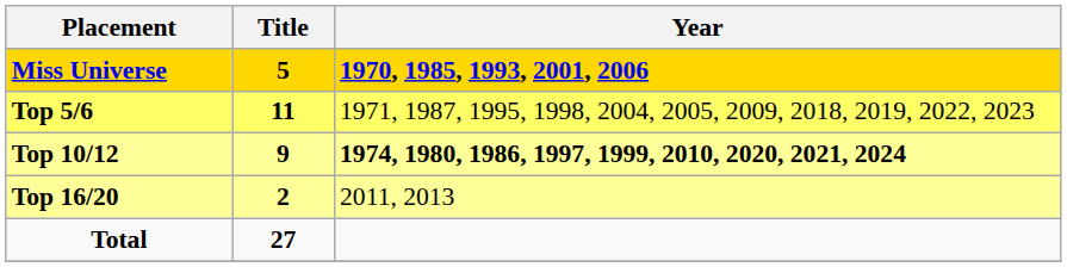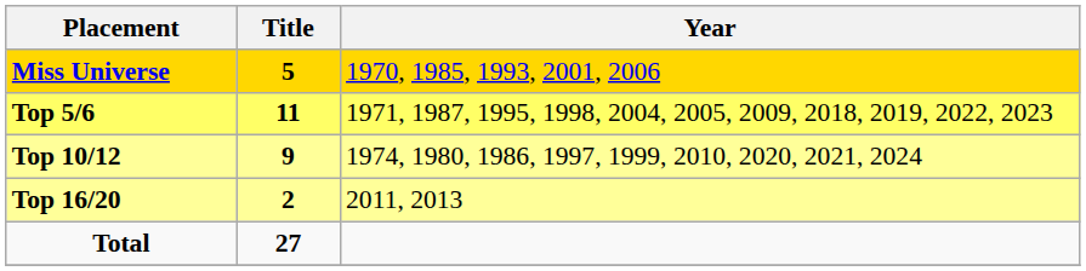Miss Universe | Year: bold -> normal
Top 10/12 | Year: bold -> normal
